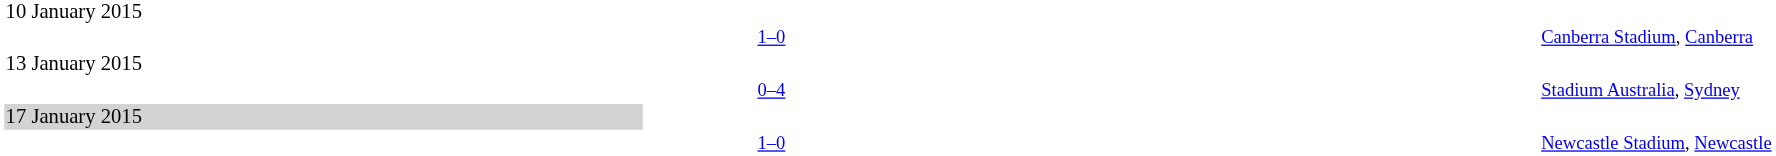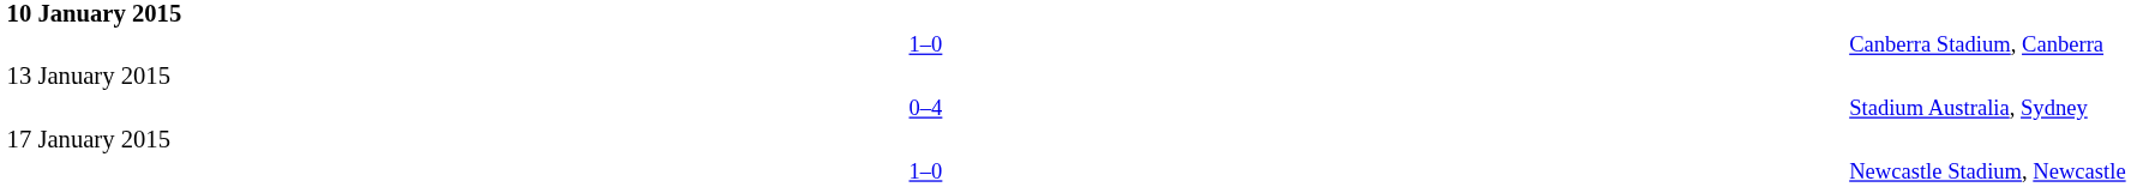10 January 2015 | column 1: normal -> bold
17 January 2015 | column 1: lightgrey background -> no background
